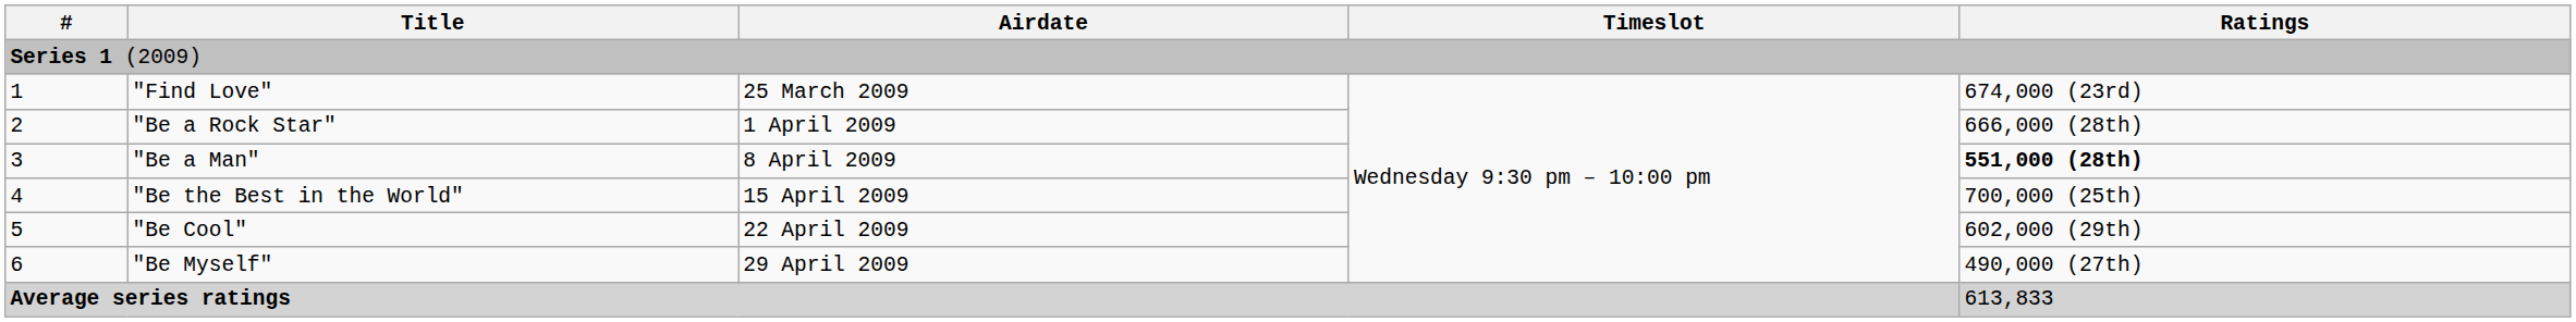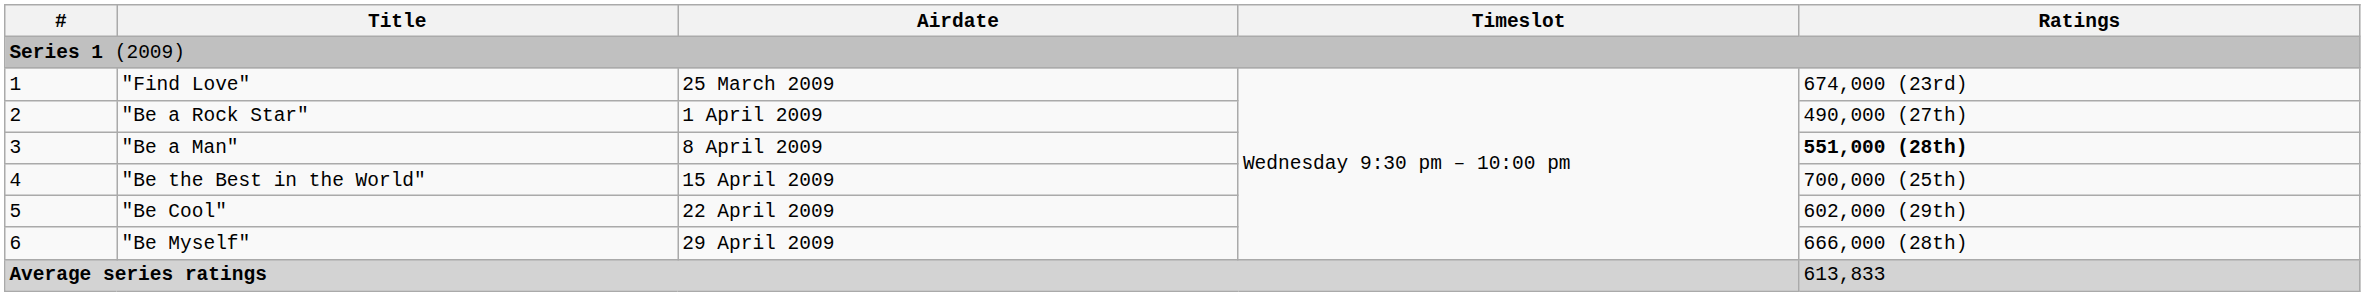"Be a Rock Star" | Ratings: 666,000 (28th) -> 490,000 (27th)
"Be Myself" | Ratings: 490,000 (27th) -> 666,000 (28th)
